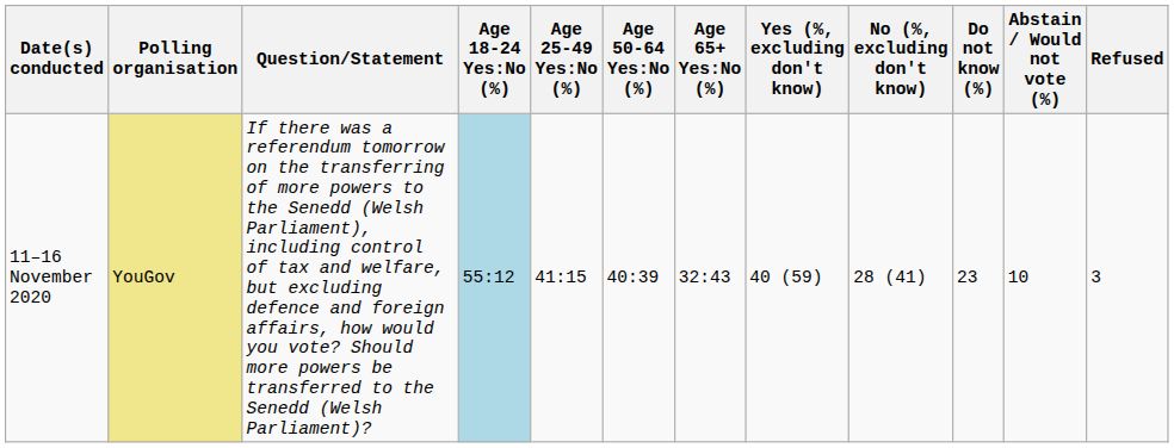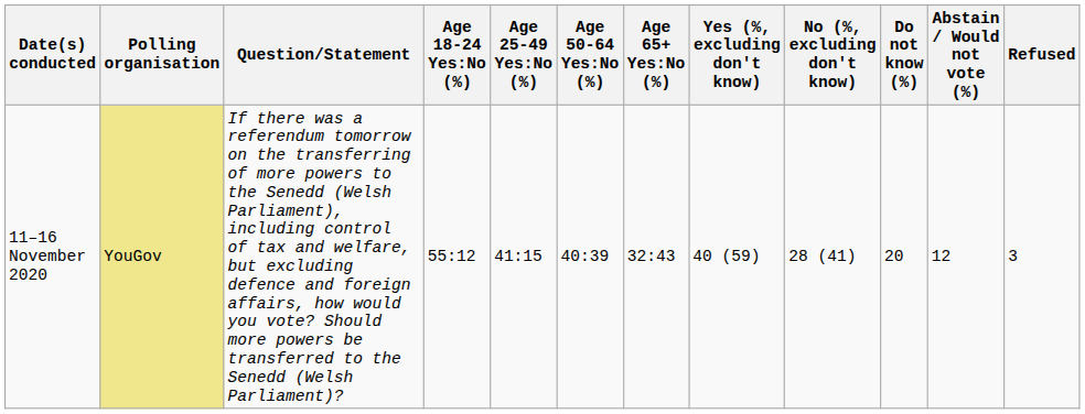11–16 November 2020 | Age 18-24 Yes:No (%): lightblue background -> no background
11–16 November 2020 | Do not know (%): 23 -> 20
11–16 November 2020 | Abstain / Would not vote (%): 10 -> 12
